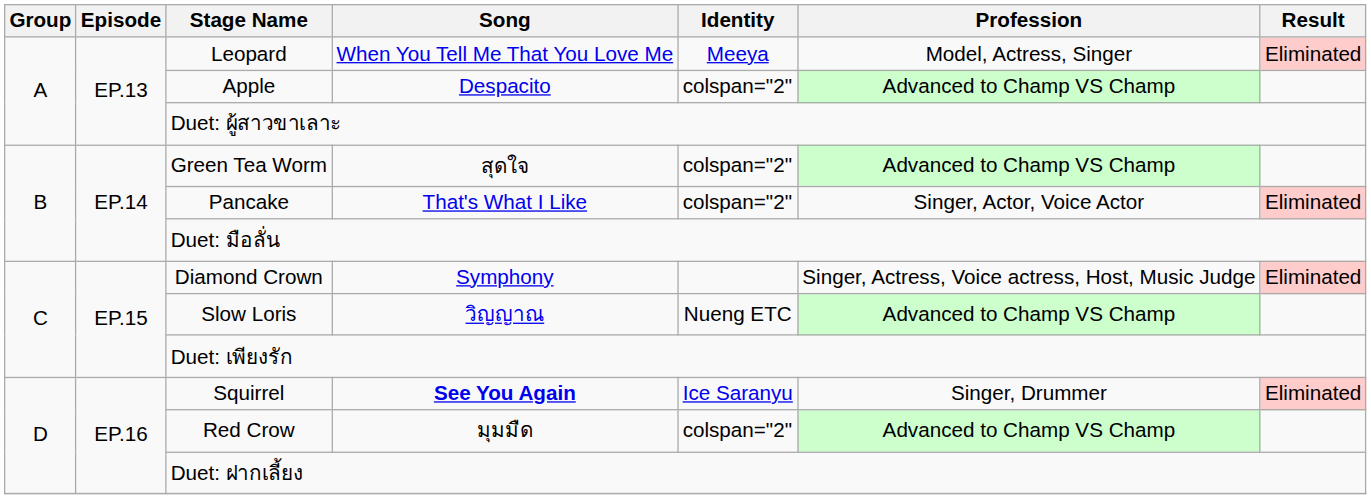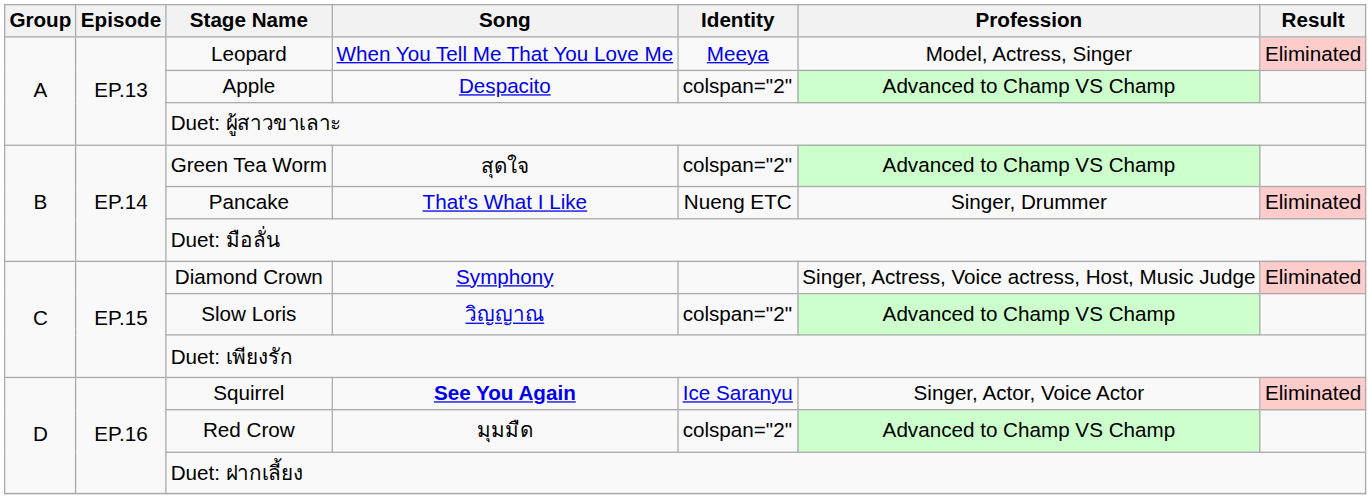Pancake | Identity: colspan="2" -> Nueng ETC
Pancake | Profession: Singer, Actor, Voice Actor -> Singer, Drummer
Slow Loris | Identity: Nueng ETC -> colspan="2"
Squirrel | Profession: Singer, Drummer -> Singer, Actor, Voice Actor
